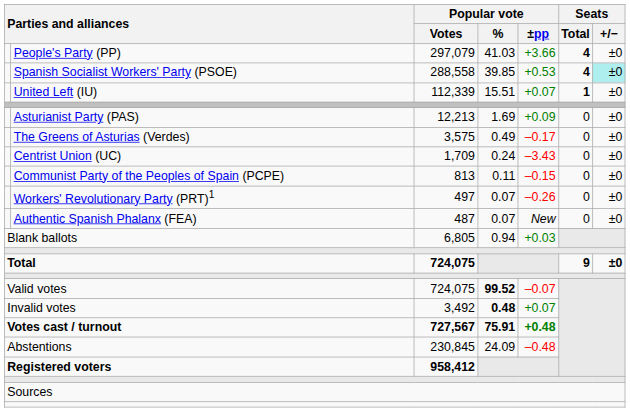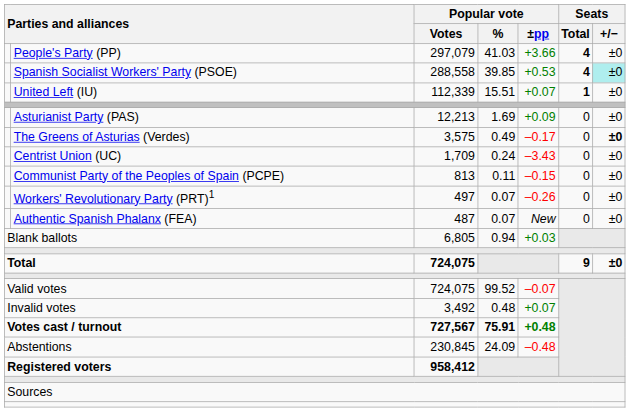The Greens of Asturias (Verdes) | Seats / +/−: normal -> bold
Valid votes | Popular vote / %: bold -> normal
Invalid votes | Popular vote / %: bold -> normal
